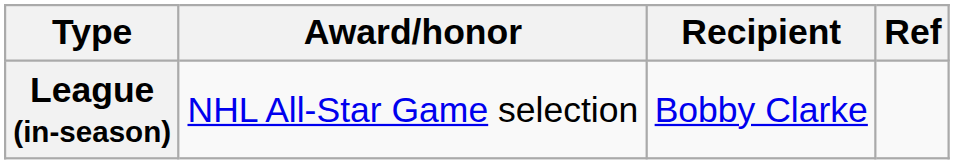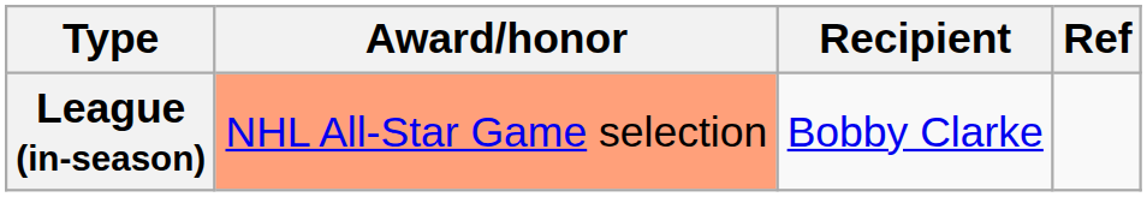row 2 | Award/honor: no background -> lightsalmon background
